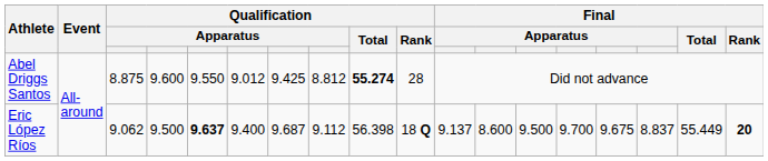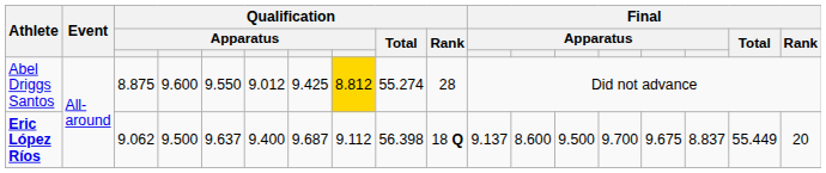row 4 | column 8: no background -> gold background
row 4 | Qualification / Total: bold -> normal
row 5 | Athlete: normal -> bold
row 5 | column 5: bold -> normal
row 5 | Final / Rank: bold -> normal
